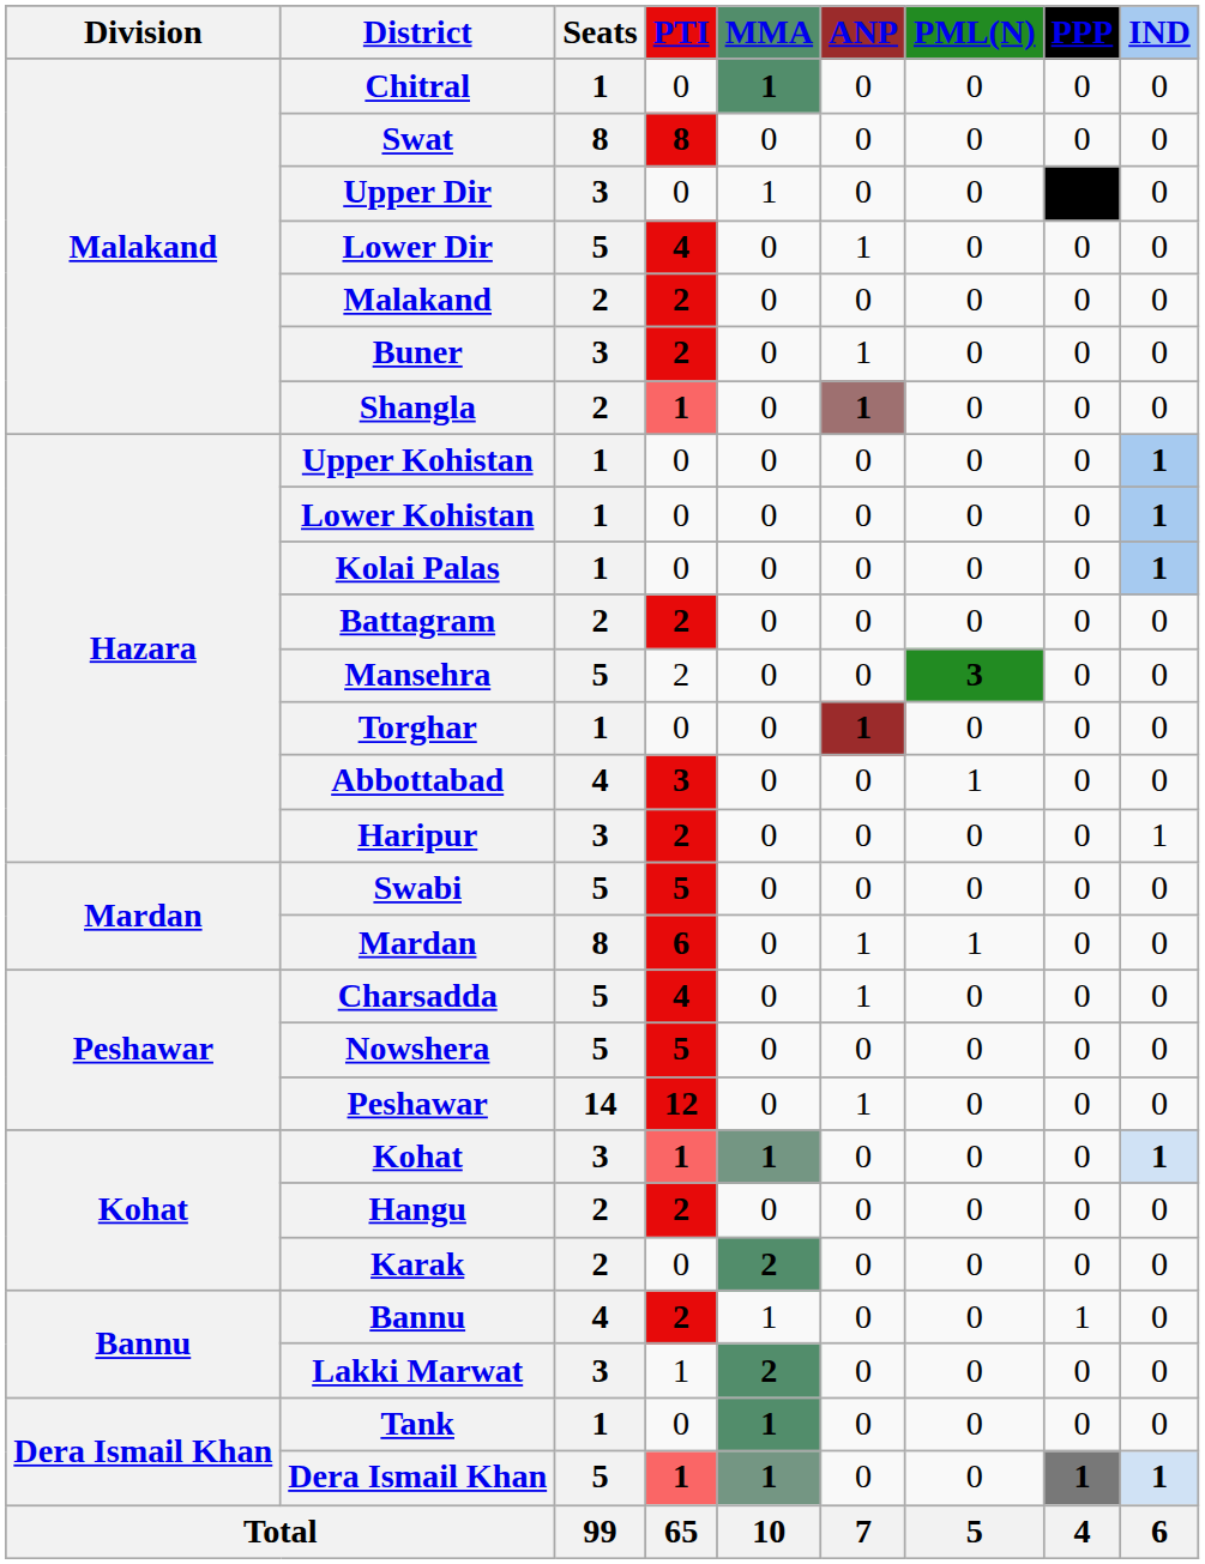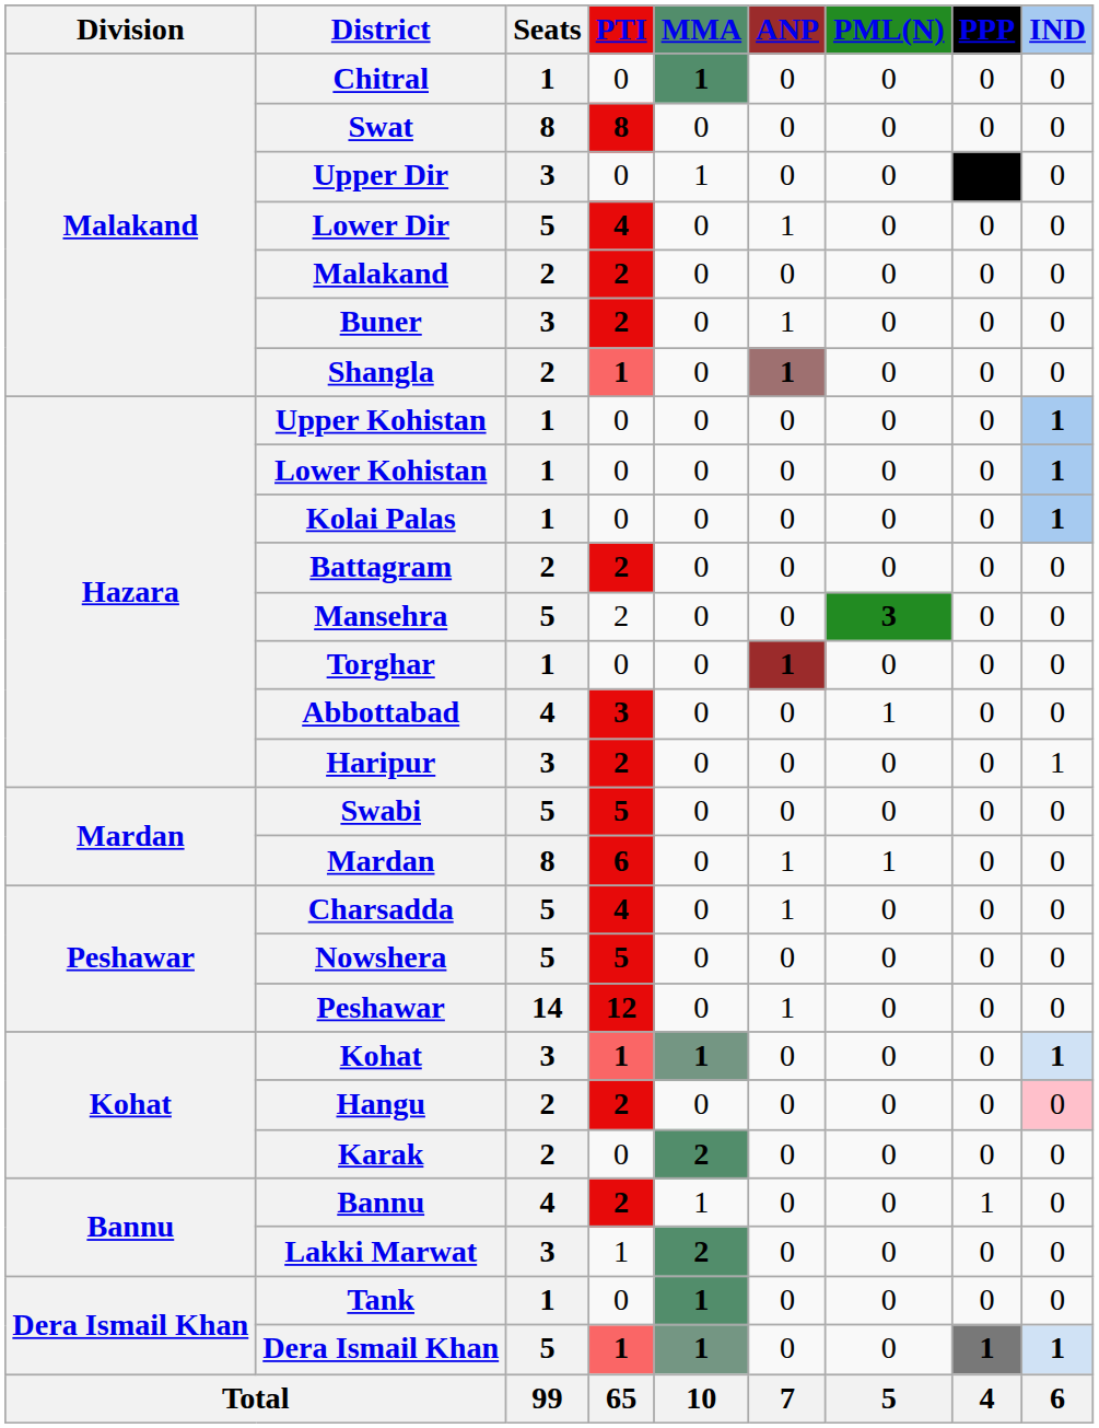Hangu | IND: no background -> pink background
